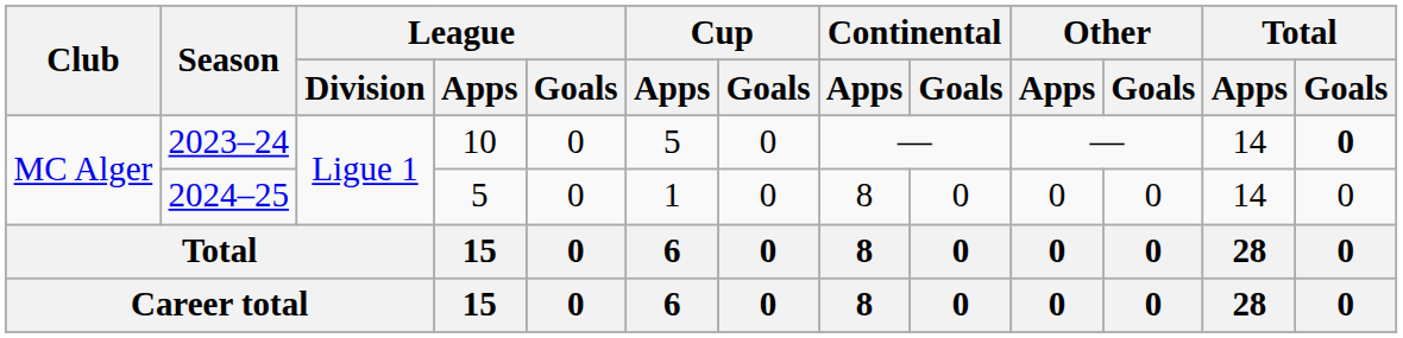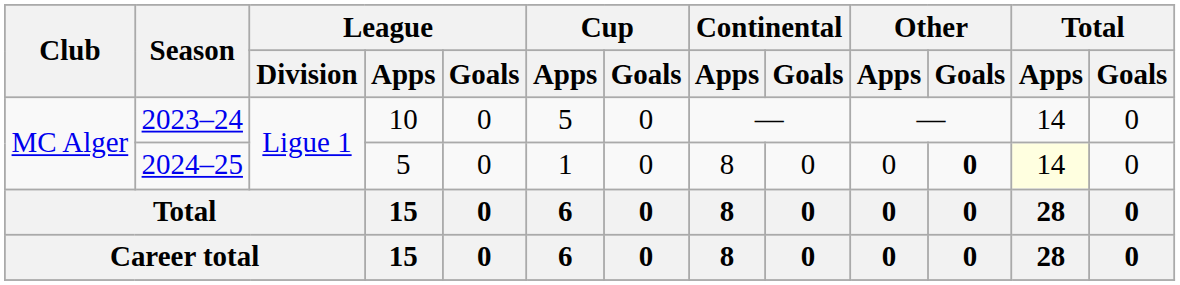2023–24 | Total / Goals: bold -> normal
2024–25 | Other / Goals: normal -> bold
2024–25 | Total / Apps: no background -> lightyellow background
